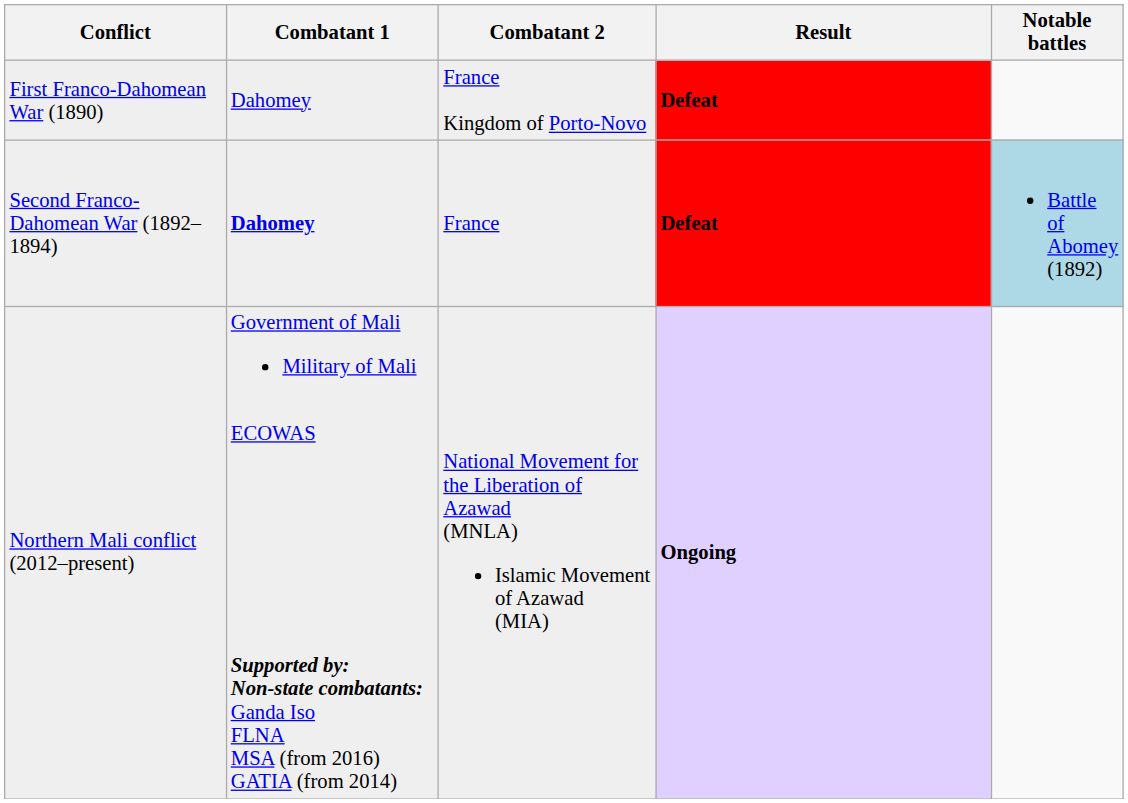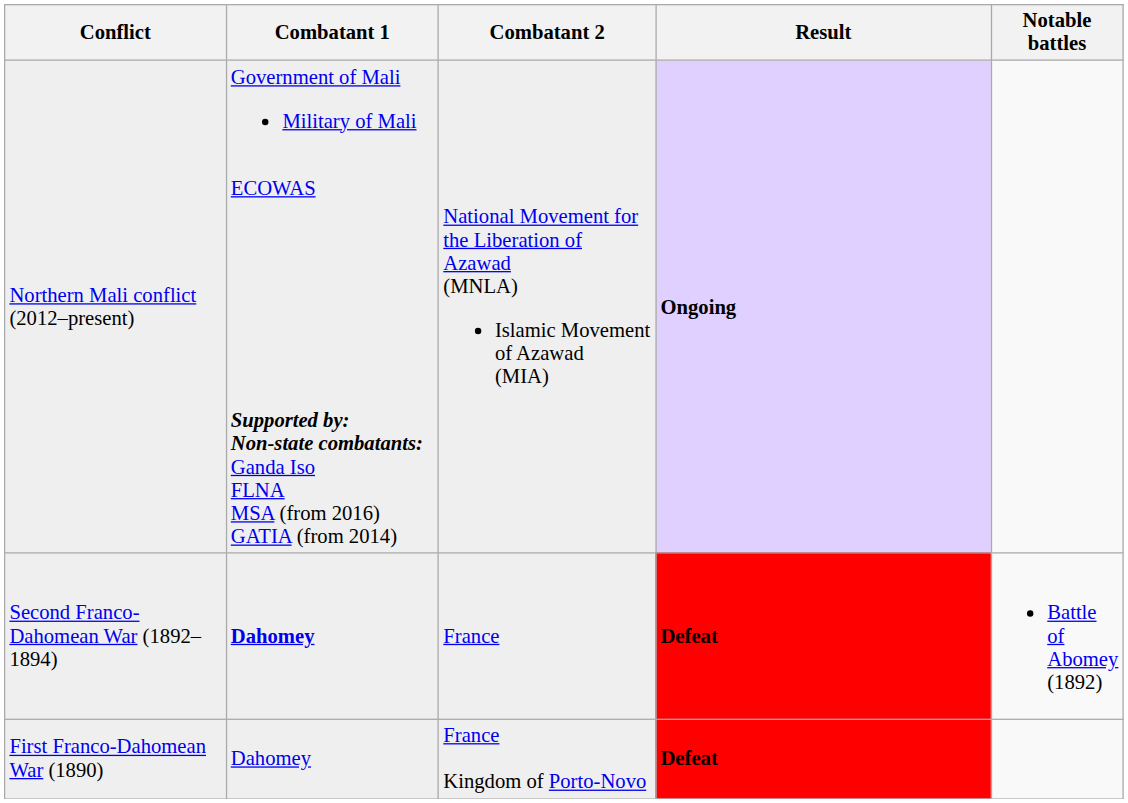rows swapped: First Franco-Dahomean War (1890) <-> Northern Mali conflict (2012–present)
Second Franco-Dahomean War (1892–1894) | Notable battles: lightblue background -> no background
